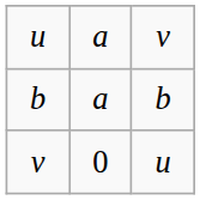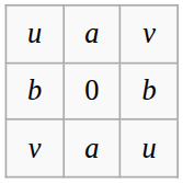row 2 | column 2: a -> 0
row 3 | column 2: 0 -> a
